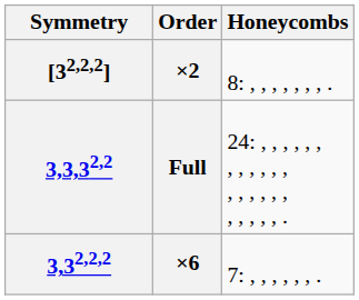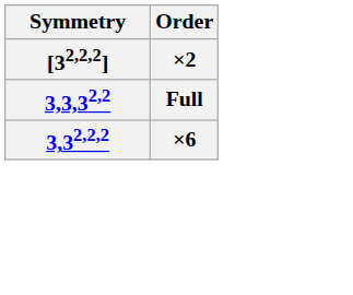- column: Honeycombs | 8: , , , , , , , . | 24: , , , , , , , , , , , , , , , , , , , , , , , . | 7: , , , , , , .
